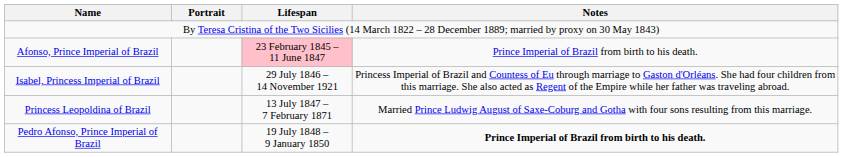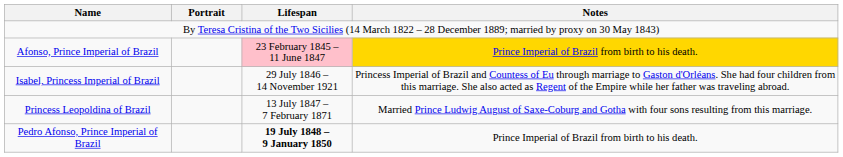Afonso, Prince Imperial of Brazil | Notes: no background -> gold background
Pedro Afonso, Prince Imperial of Brazil | Lifespan: normal -> bold
Pedro Afonso, Prince Imperial of Brazil | Notes: bold -> normal
